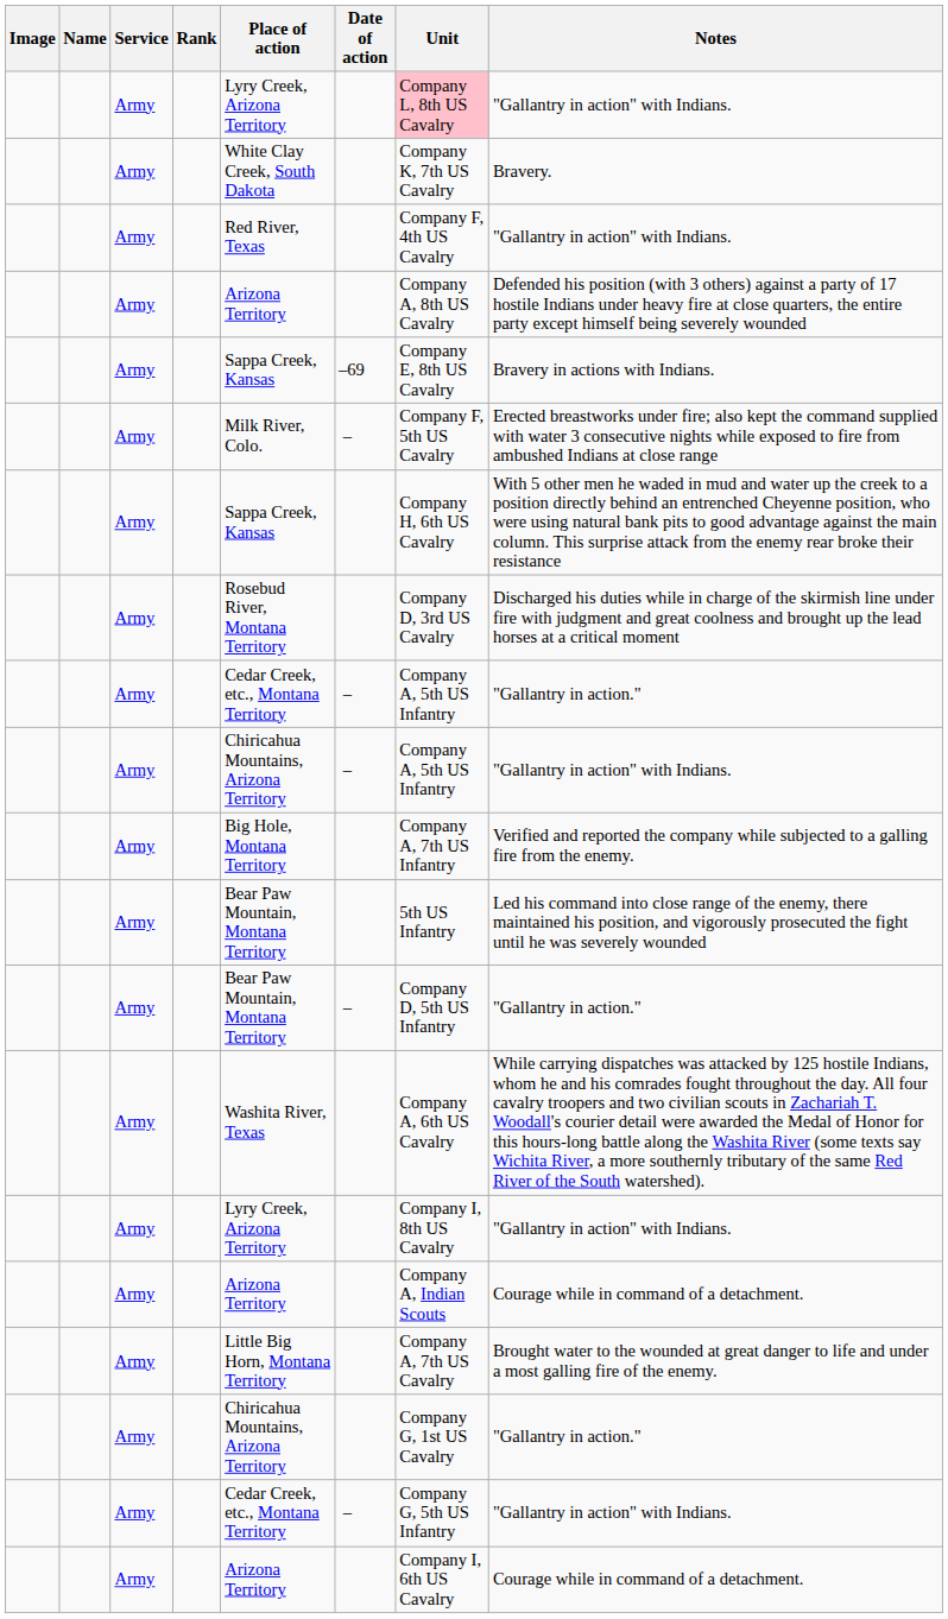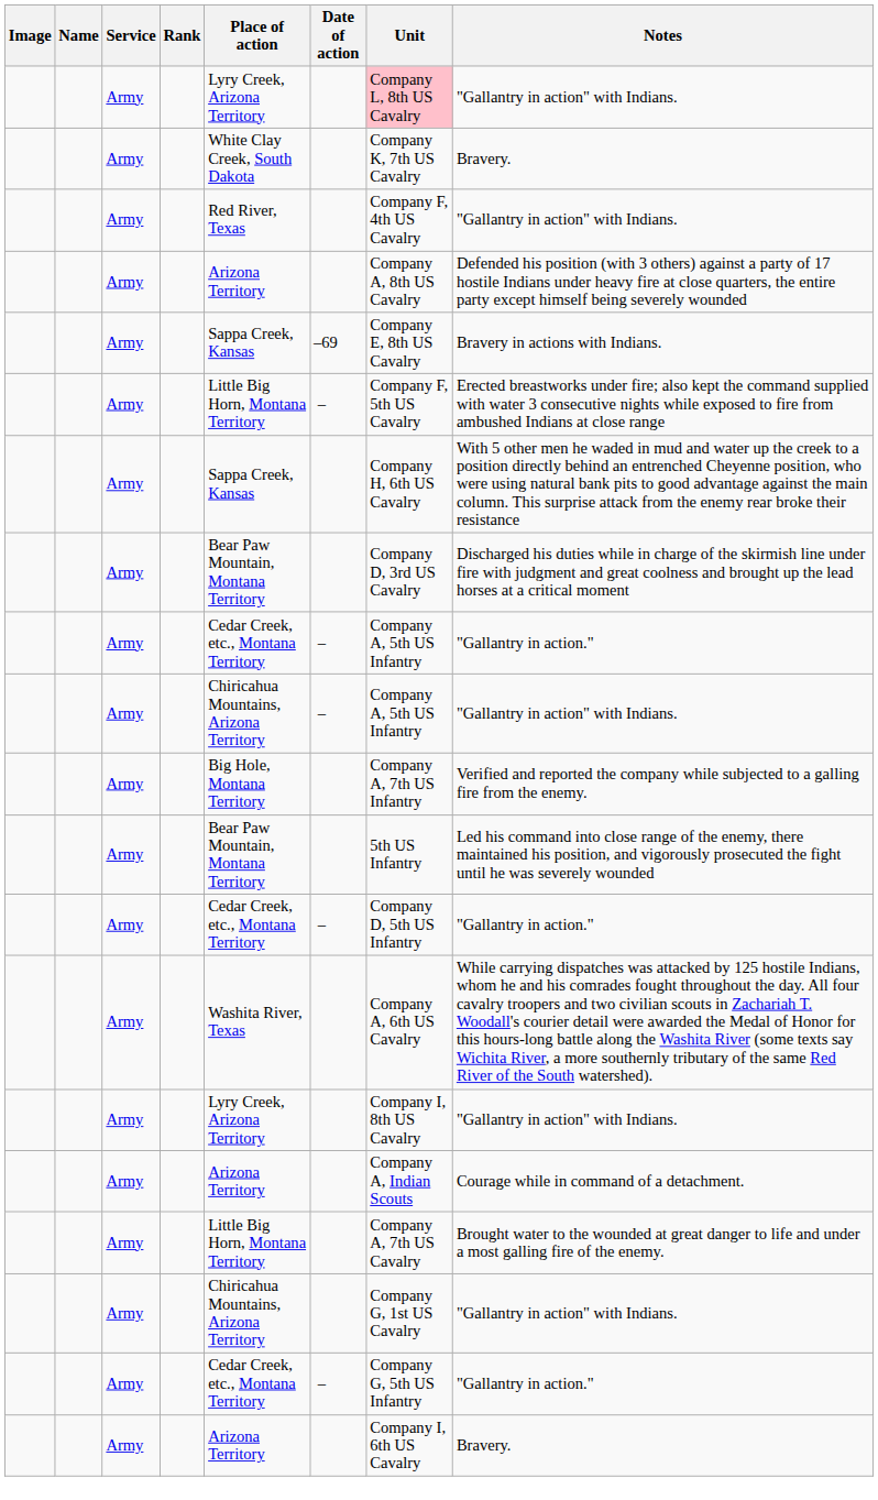row 7 | Place of action: Milk River, Colo. -> Little Big Horn, Montana Territory
row 9 | Place of action: Rosebud River, Montana Territory -> Bear Paw Mountain, Montana Territory
row 14 | Place of action: Bear Paw Mountain, Montana Territory -> Cedar Creek, etc., Montana Territory
row 19 | Notes: "Gallantry in action." -> "Gallantry in action" with Indians.
row 20 | Notes: "Gallantry in action" with Indians. -> "Gallantry in action."
row 21 | Notes: Courage while in command of a detachment. -> Bravery.
